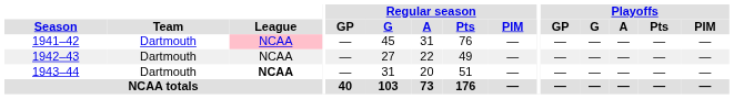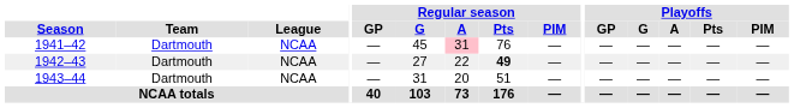1941–42 | League: pink background -> no background
1941–42 | Regular season / A: no background -> pink background
1942–43 | Regular season / Pts: normal -> bold
1943–44 | League: bold -> normal
